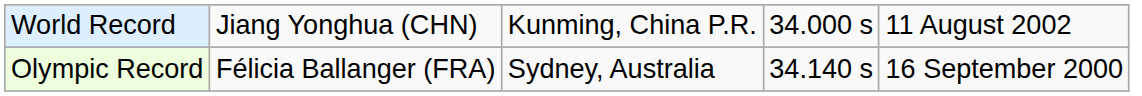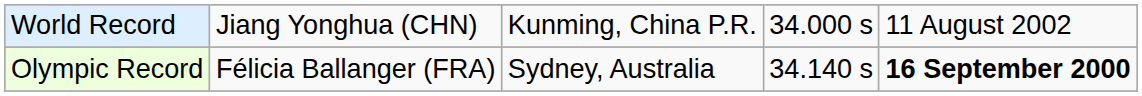Olympic Record | column 5: normal -> bold
